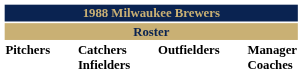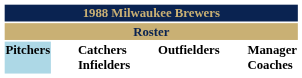Pitchers | column 1: no background -> lightblue background
